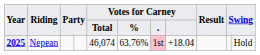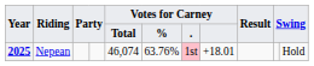2025 | Votes for Carney: +18.04 -> +18.01
